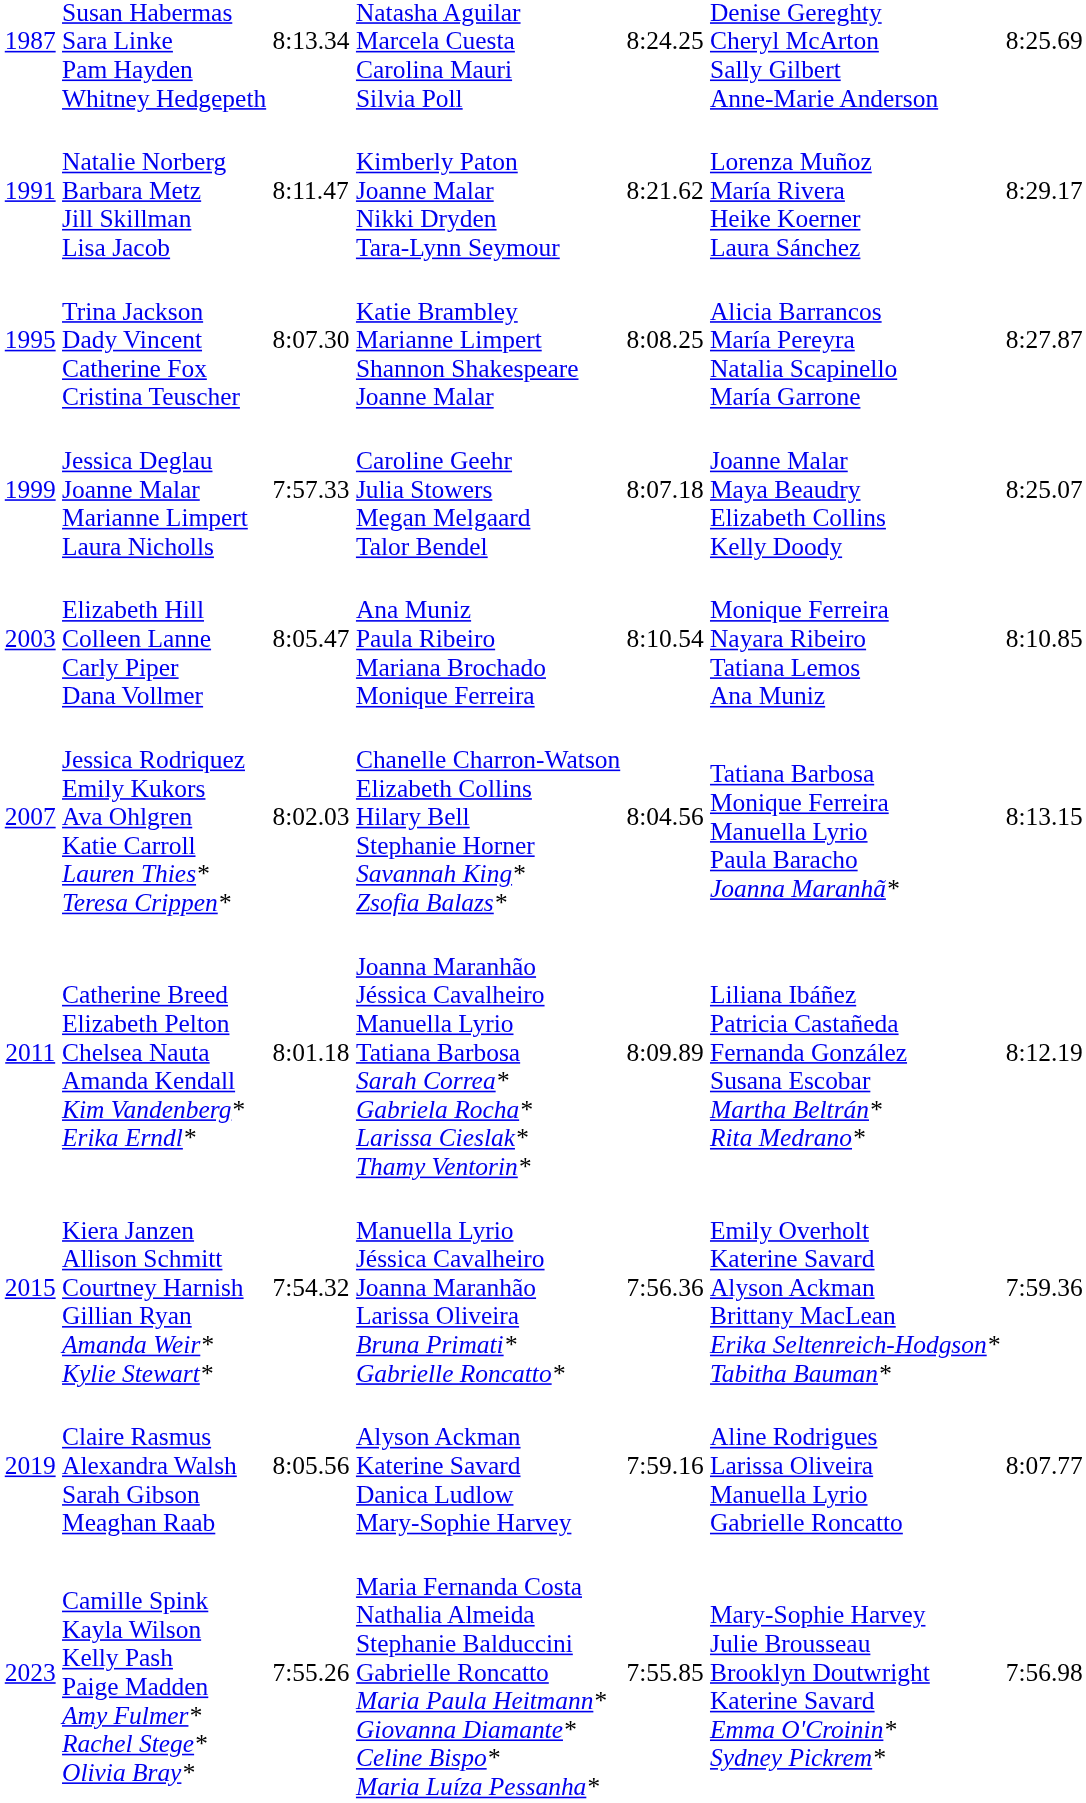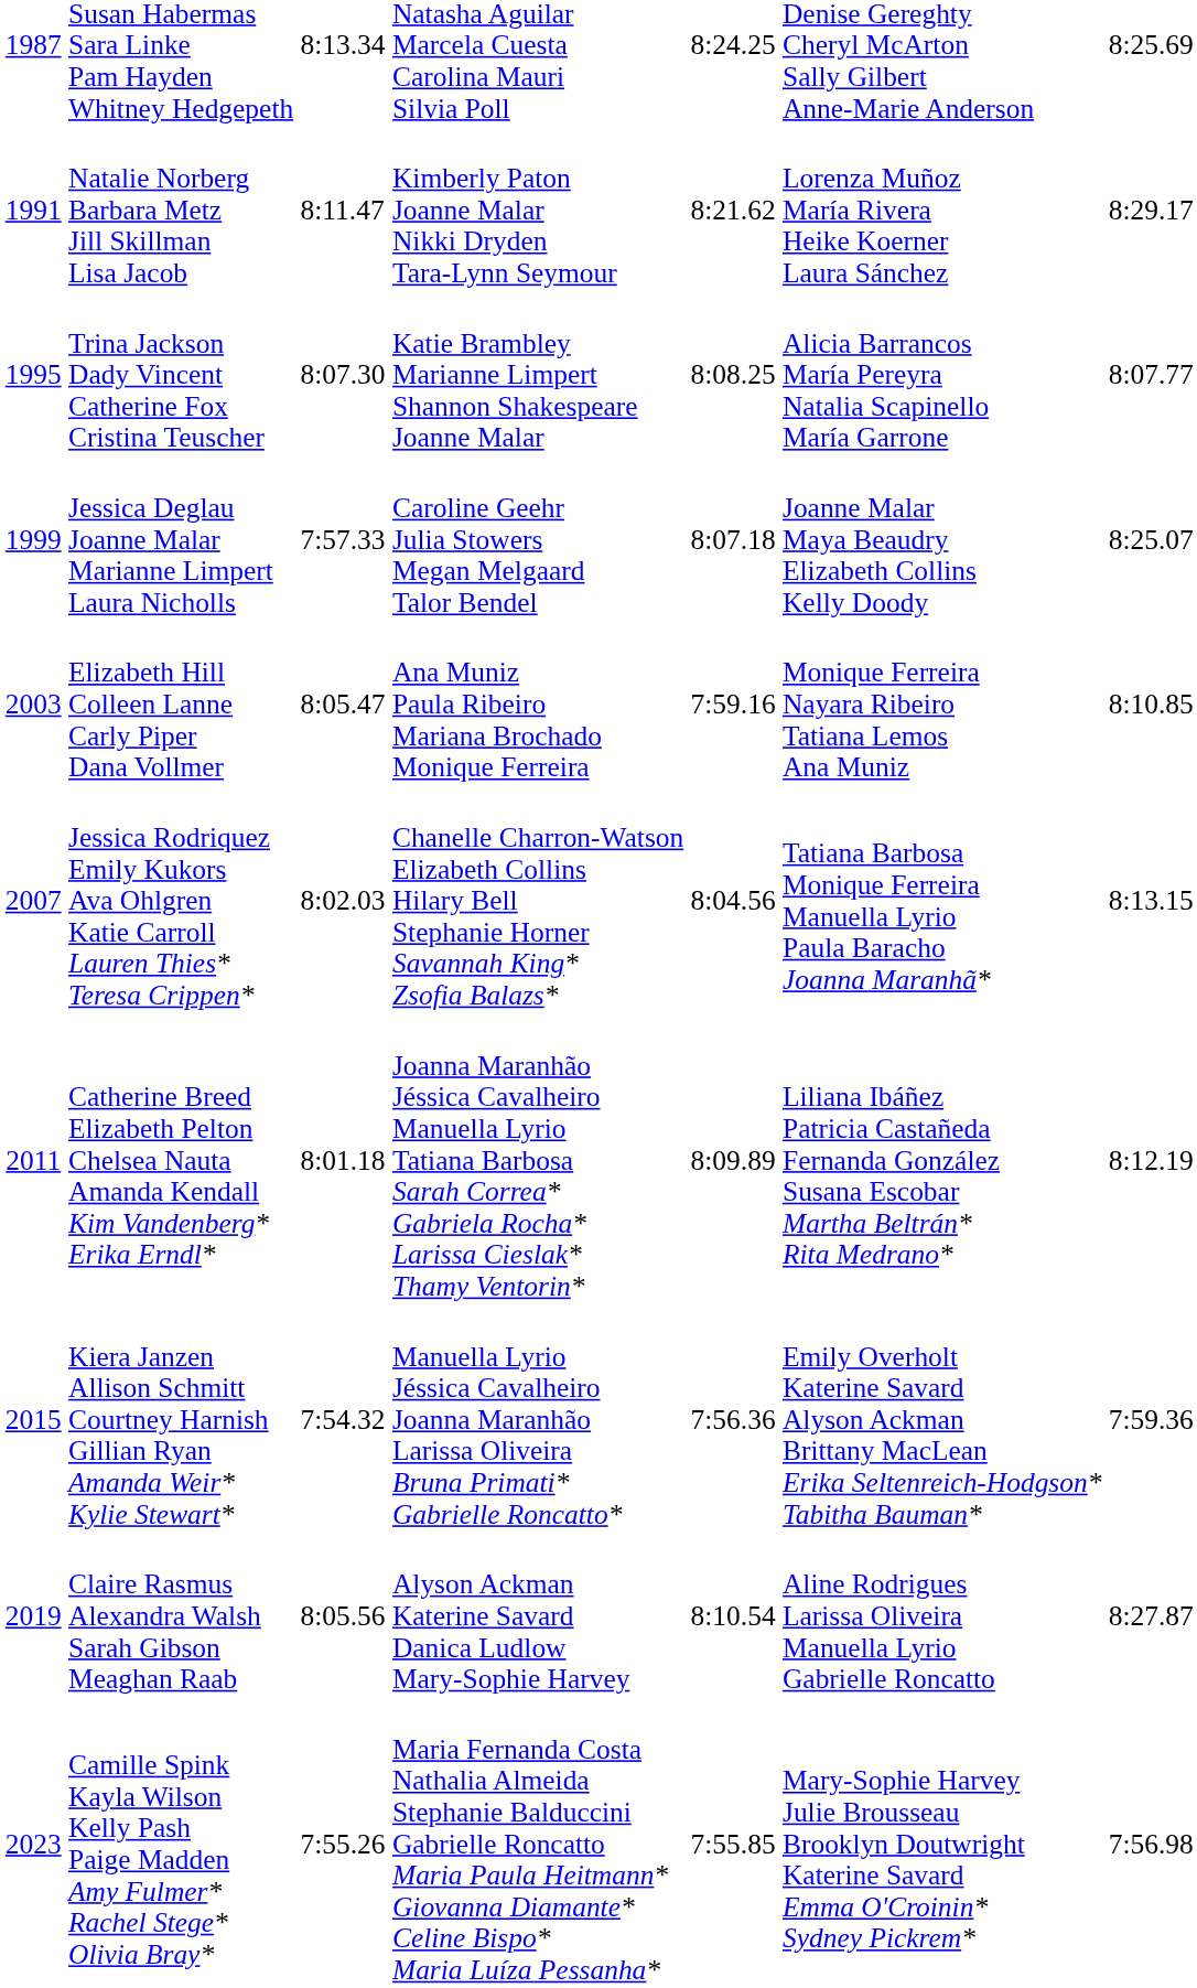Trina Jackson Dady Vincent Catherine Fox Cristina Teuscher | column 7: 8:27.87 -> 8:07.77
Elizabeth Hill Colleen Lanne Carly Piper Dana Vollmer | column 5: 8:10.54 -> 7:59.16
Claire Rasmus Alexandra Walsh Sarah Gibson Meaghan Raab | column 5: 7:59.16 -> 8:10.54
Claire Rasmus Alexandra Walsh Sarah Gibson Meaghan Raab | column 7: 8:07.77 -> 8:27.87
